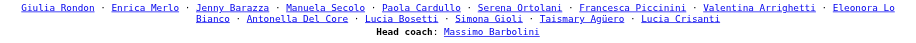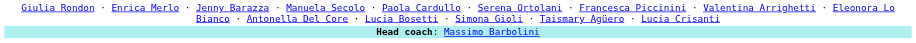row 2 | column 1: no background -> paleturquoise background
